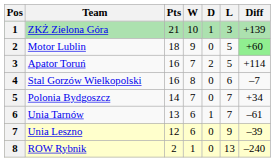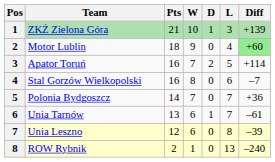Motor Lublin | L: 5 -> 4
Polonia Bydgoszcz | Diff: +34 -> +36
Unia Leszno | L: 9 -> 8
